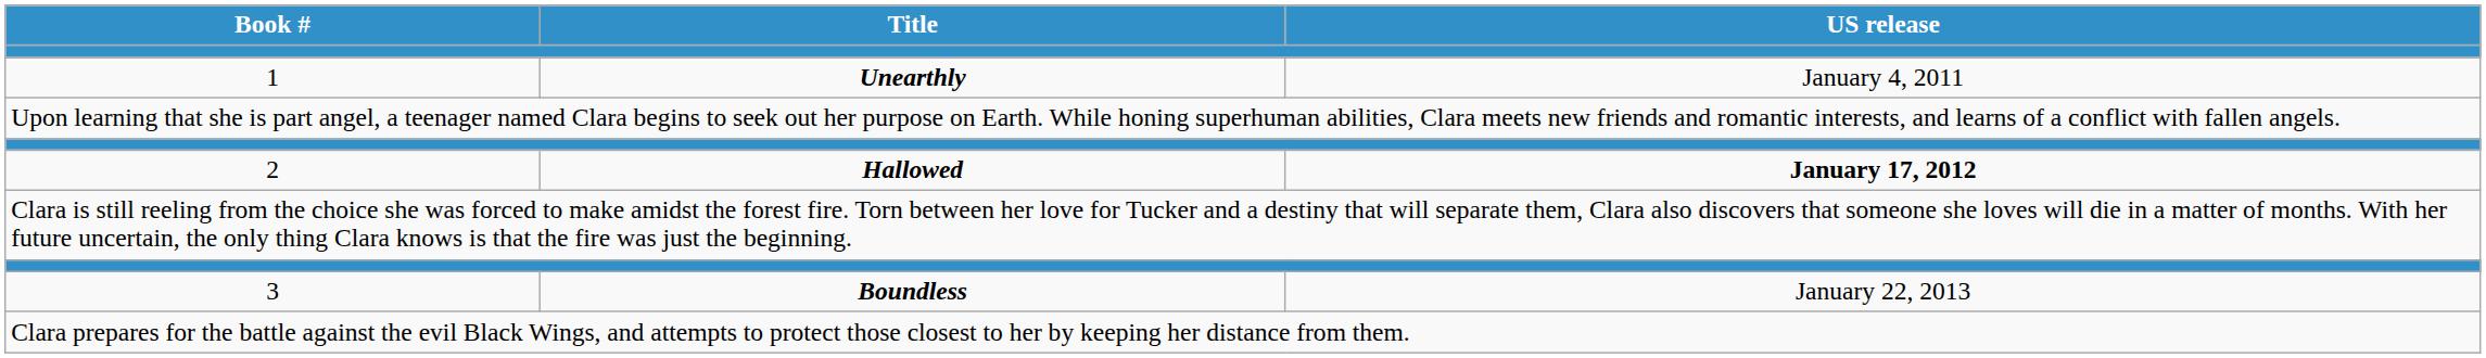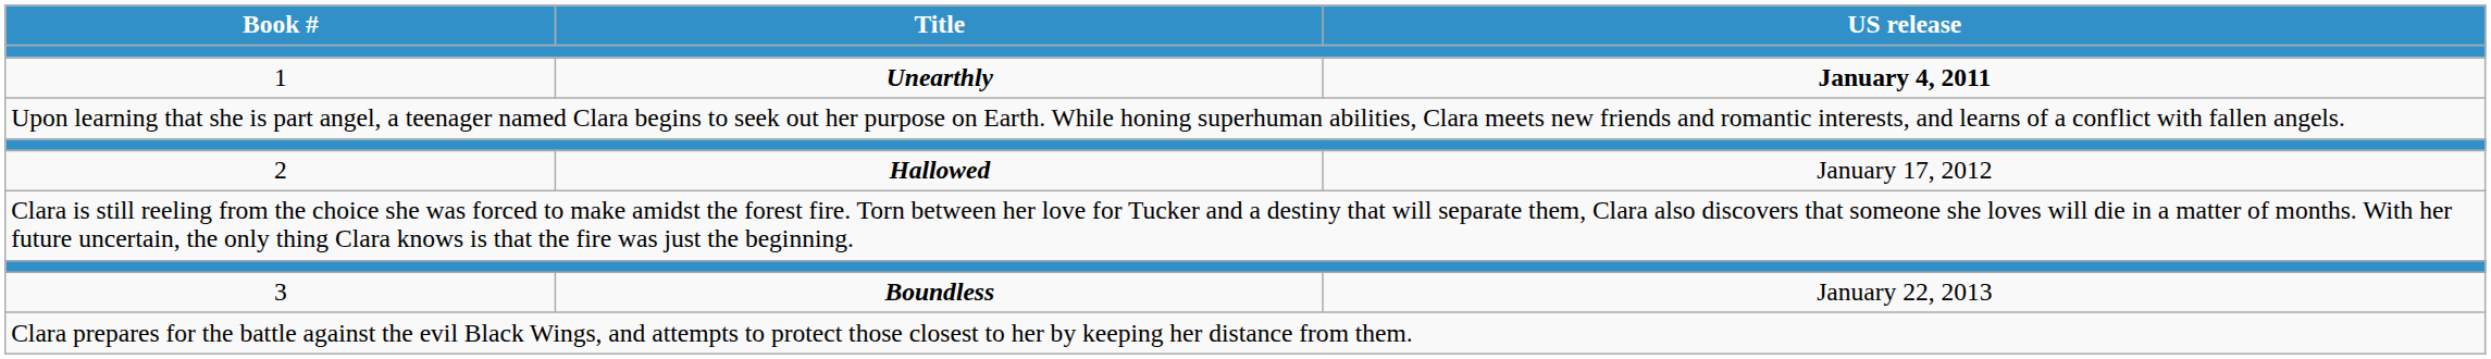1 | US release: normal -> bold
2 | US release: bold -> normal
